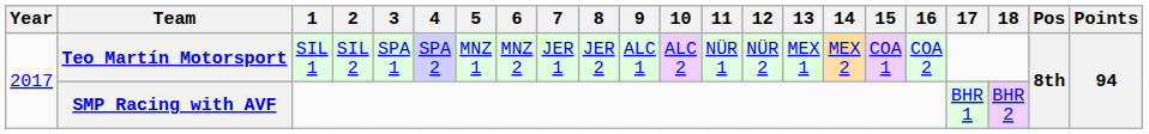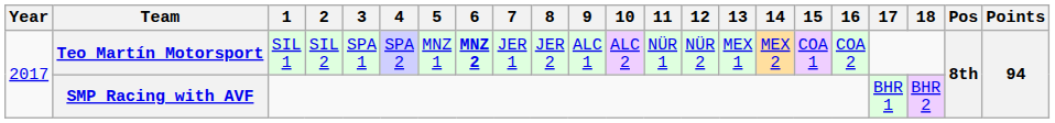Teo Martín Motorsport | 6: normal -> bold
